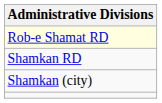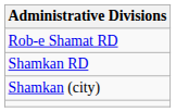row 2 | column 1: lightyellow background -> no background
